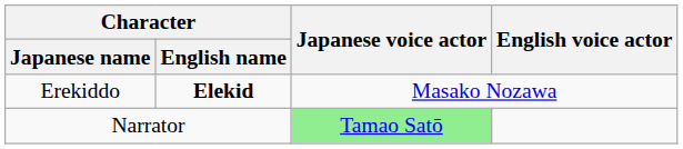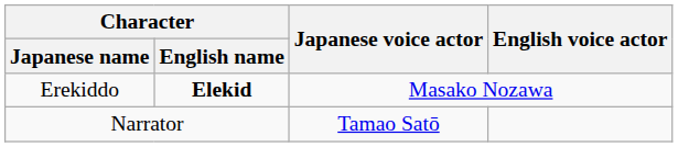Narrator | Japanese voice actor: lightgreen background -> no background
